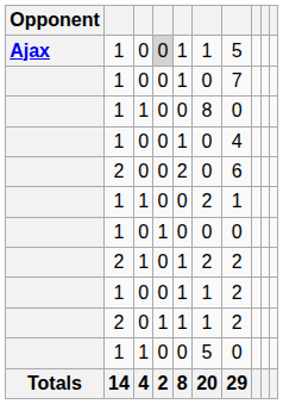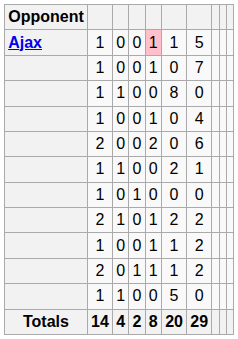Ajax | column 4: lightgrey background -> no background
Ajax | column 5: no background -> pink background
